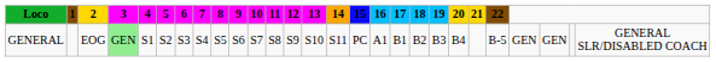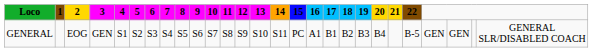GENERAL | 3: lightgreen background -> no background
